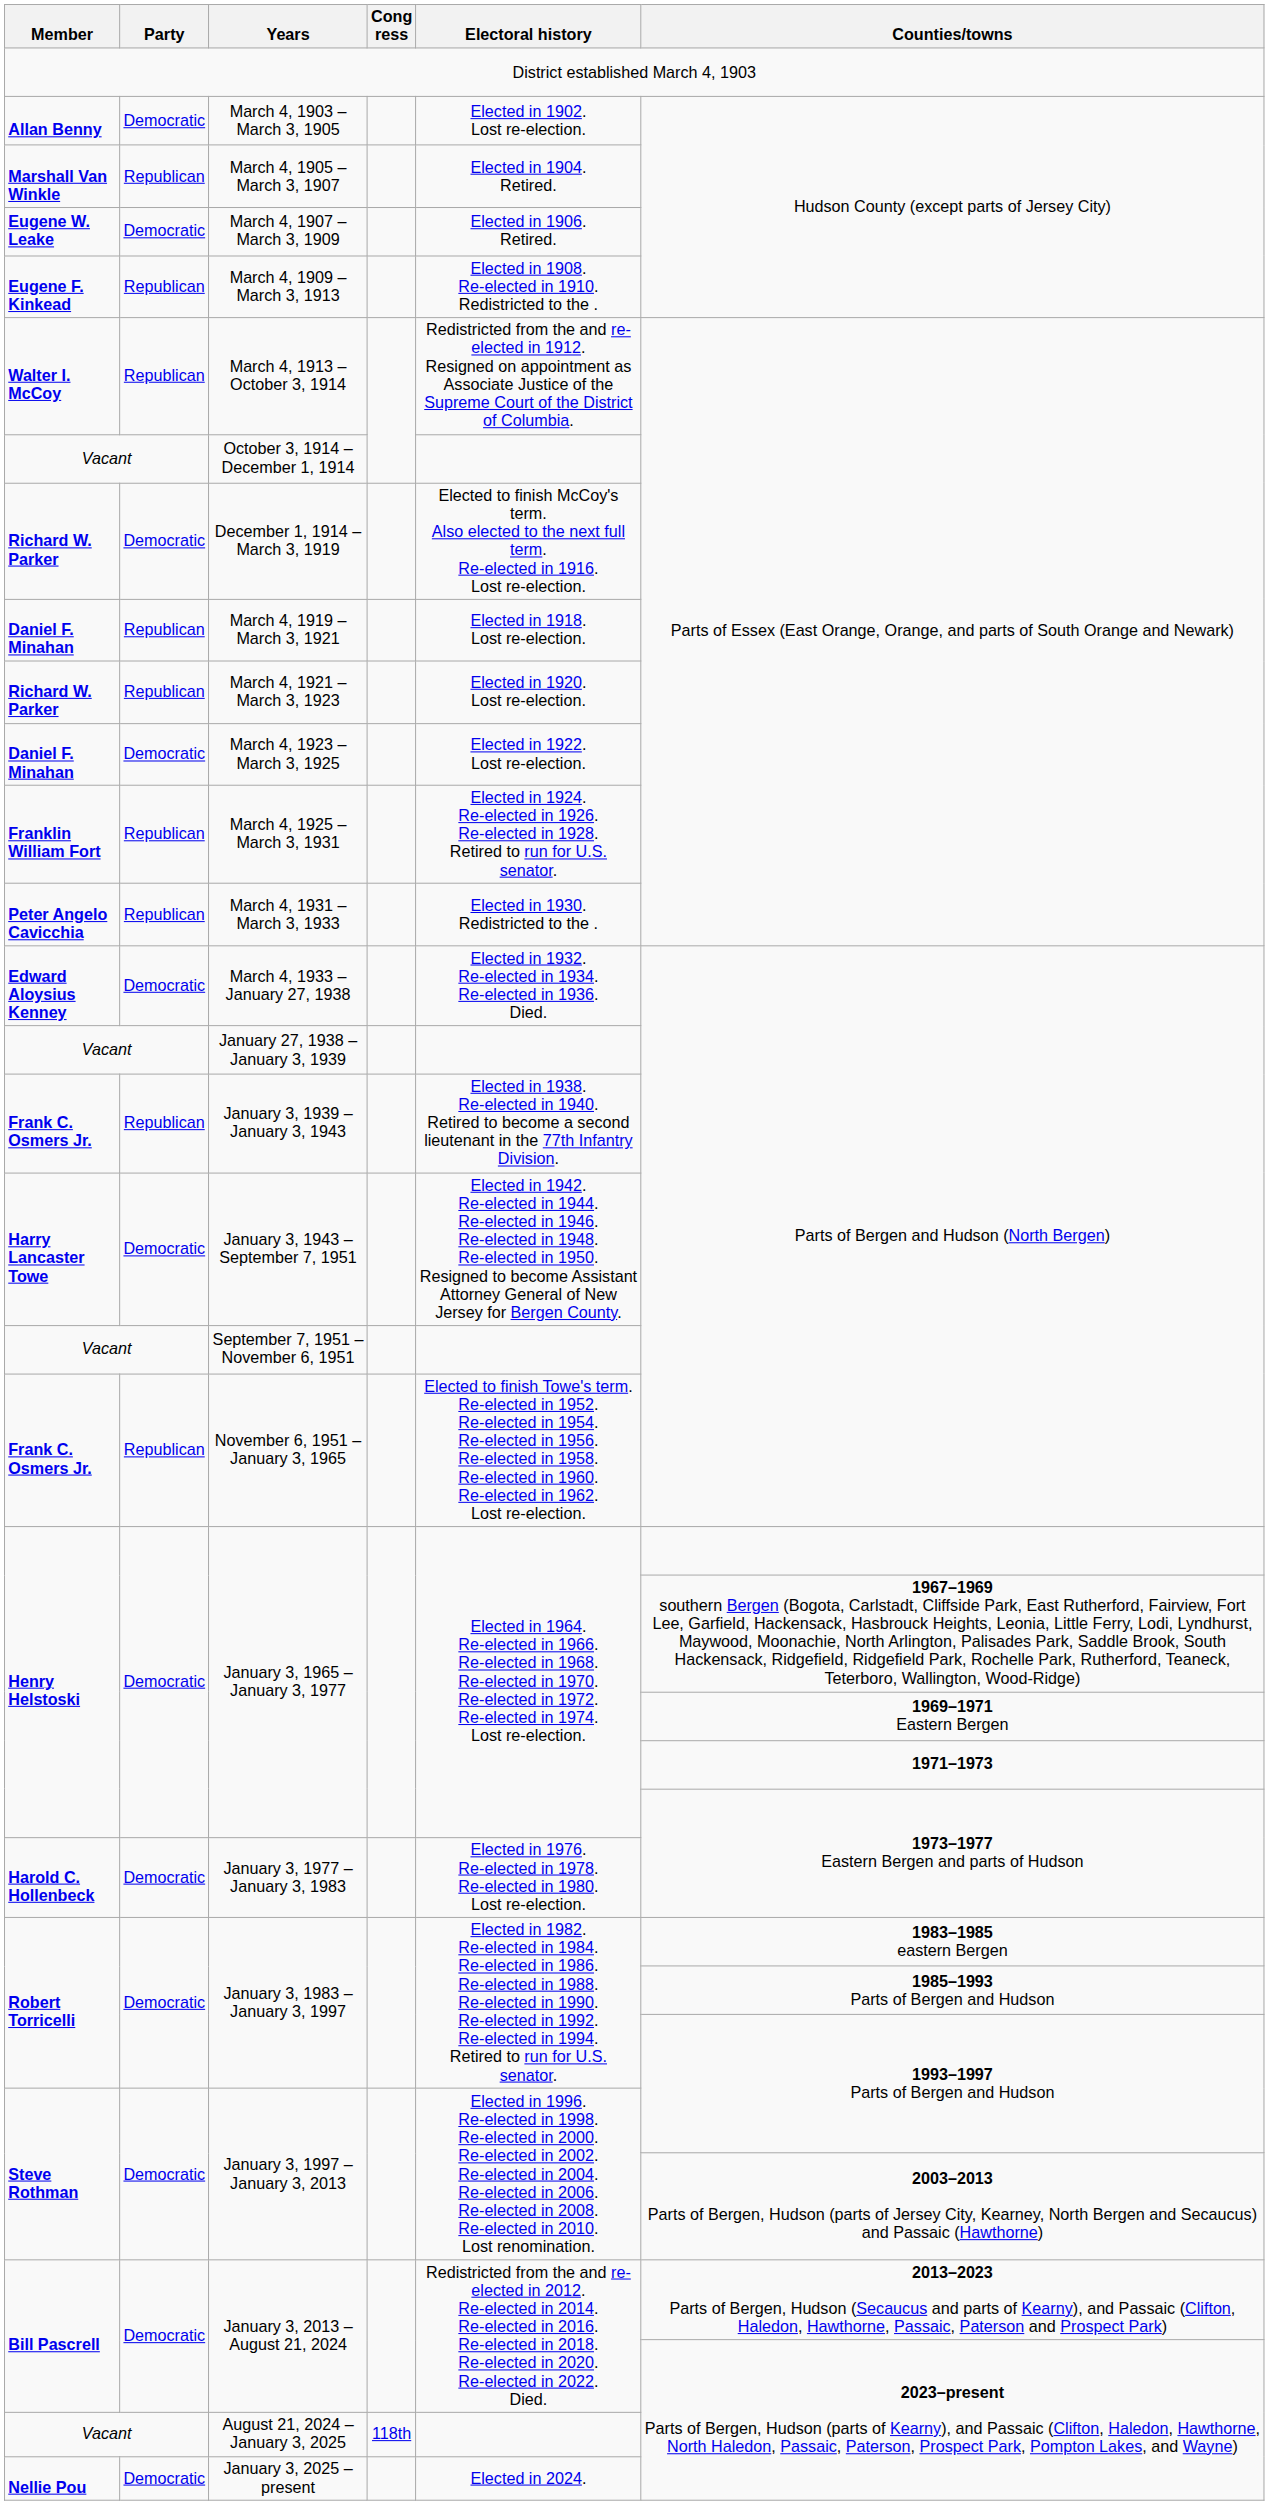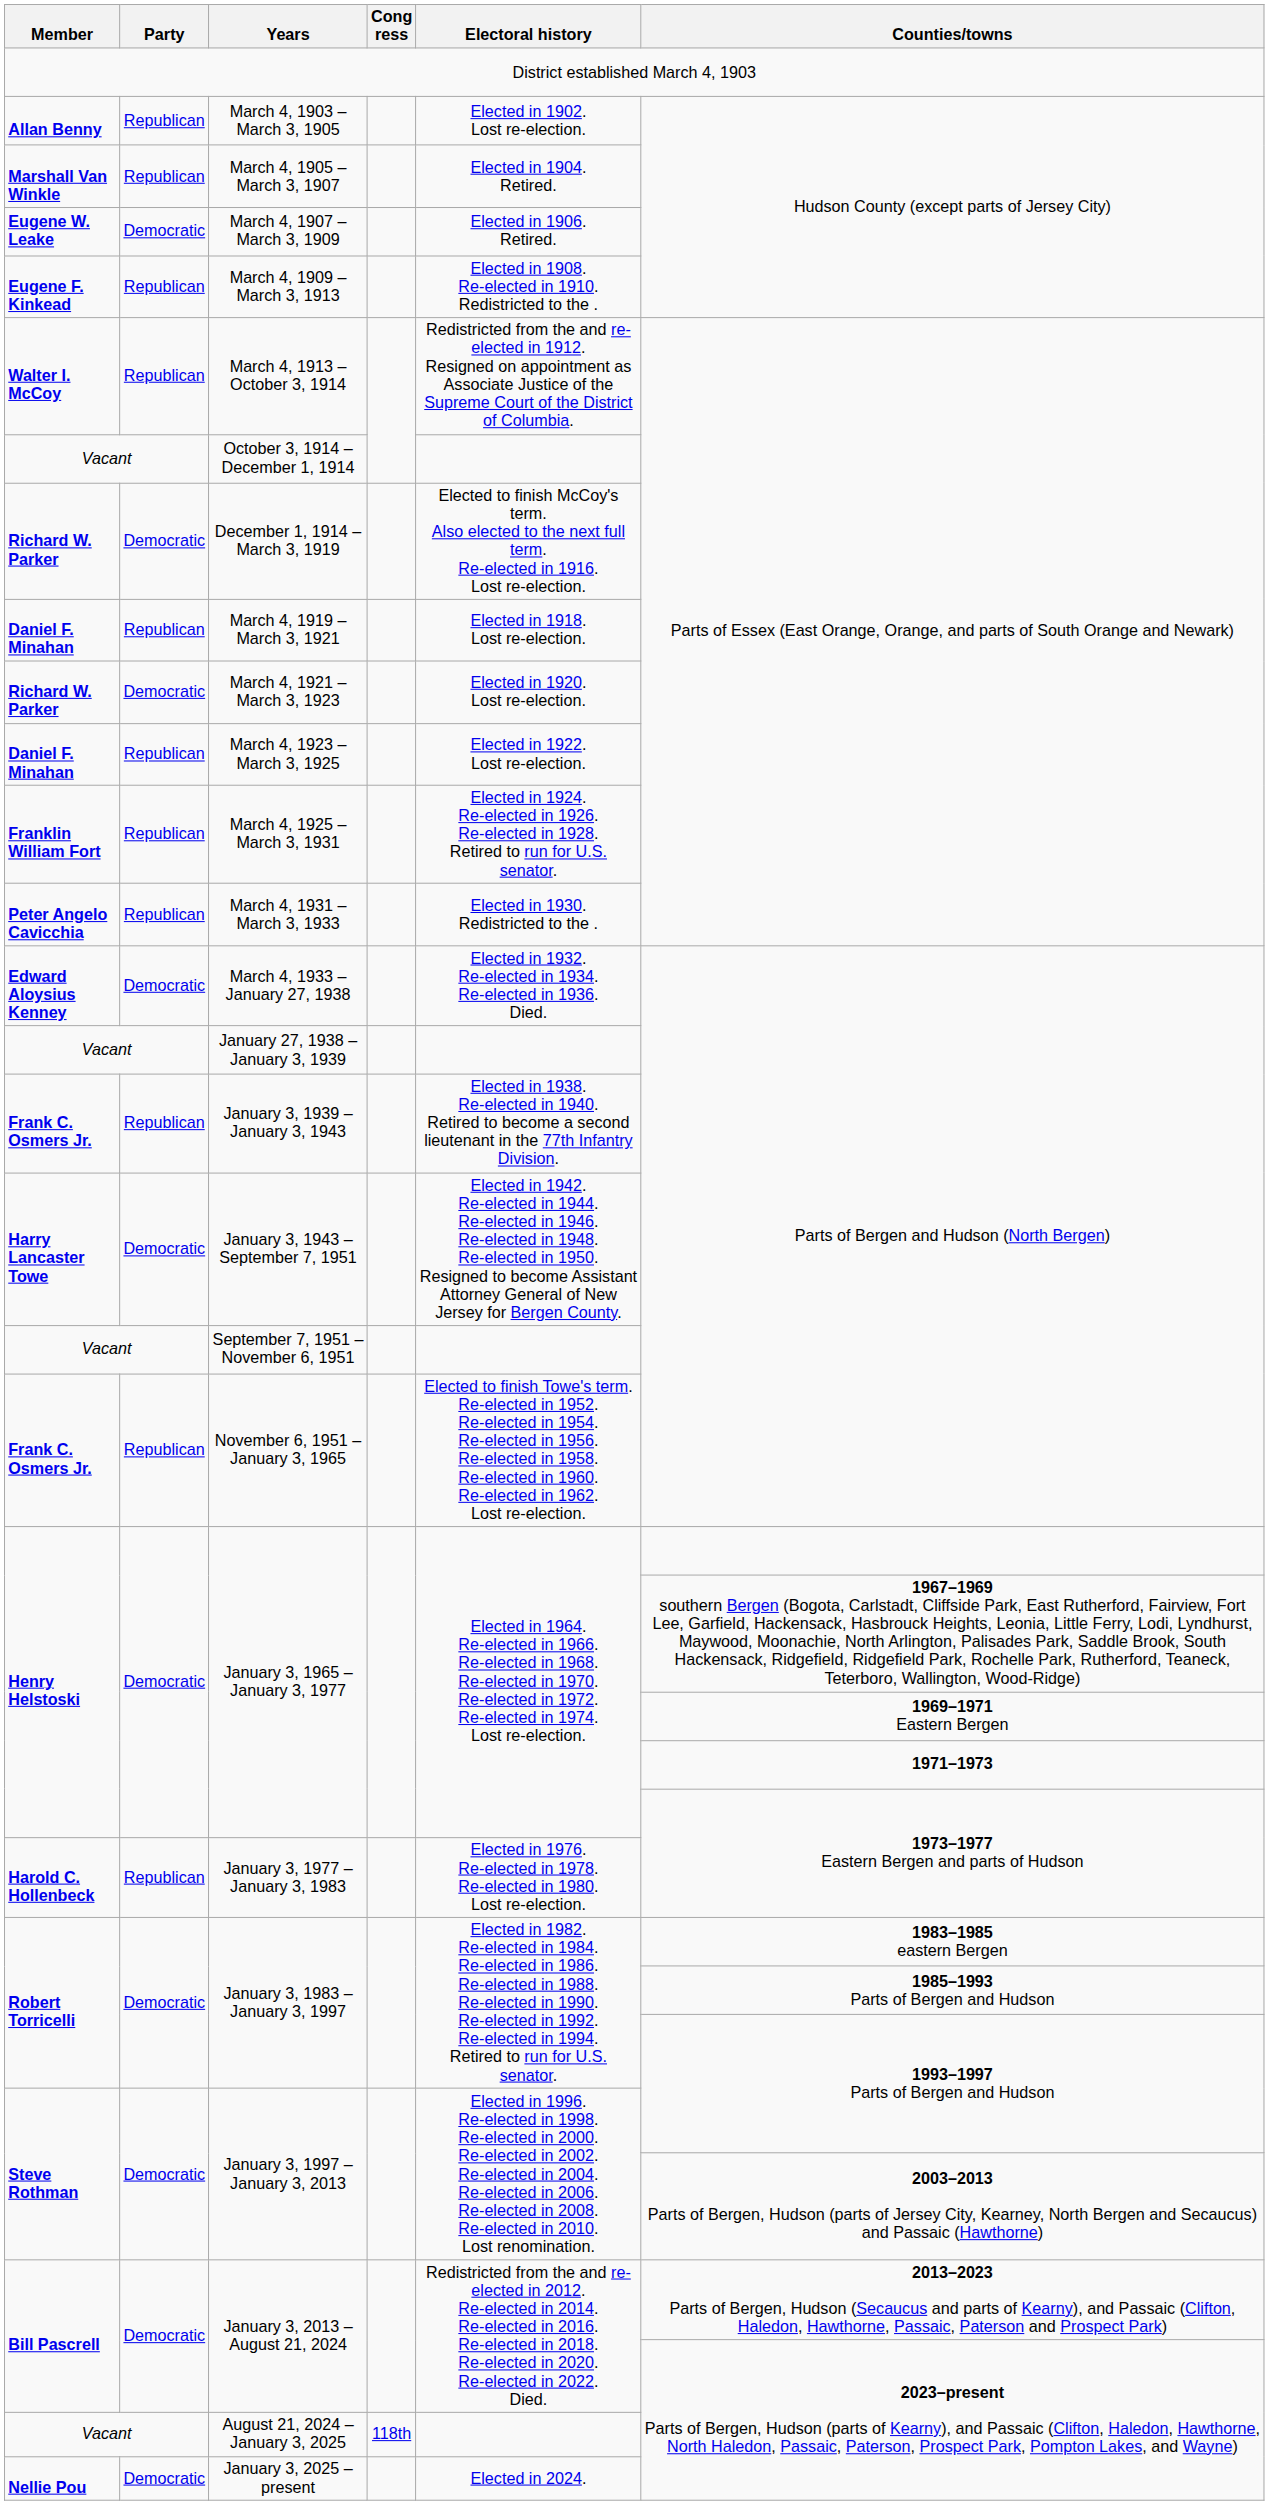March 4, 1903 – March 3, 1905 | Party: Democratic -> Republican
March 4, 1921 – March 3, 1923 | Party: Republican -> Democratic
March 4, 1923 – March 3, 1925 | Party: Democratic -> Republican
January 3, 1977 – January 3, 1983 | Party: Democratic -> Republican
